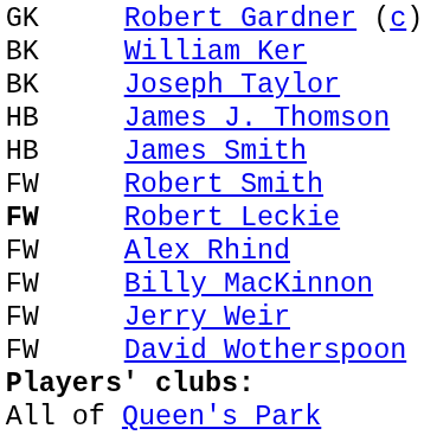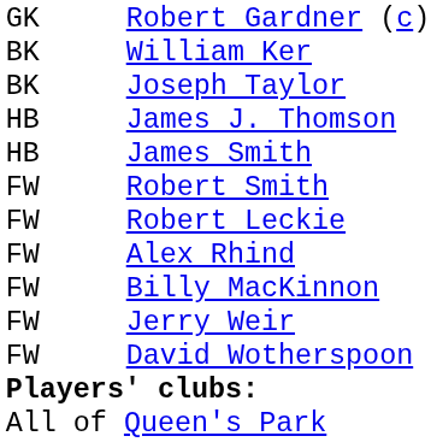Robert Leckie | column 1: bold -> normal
